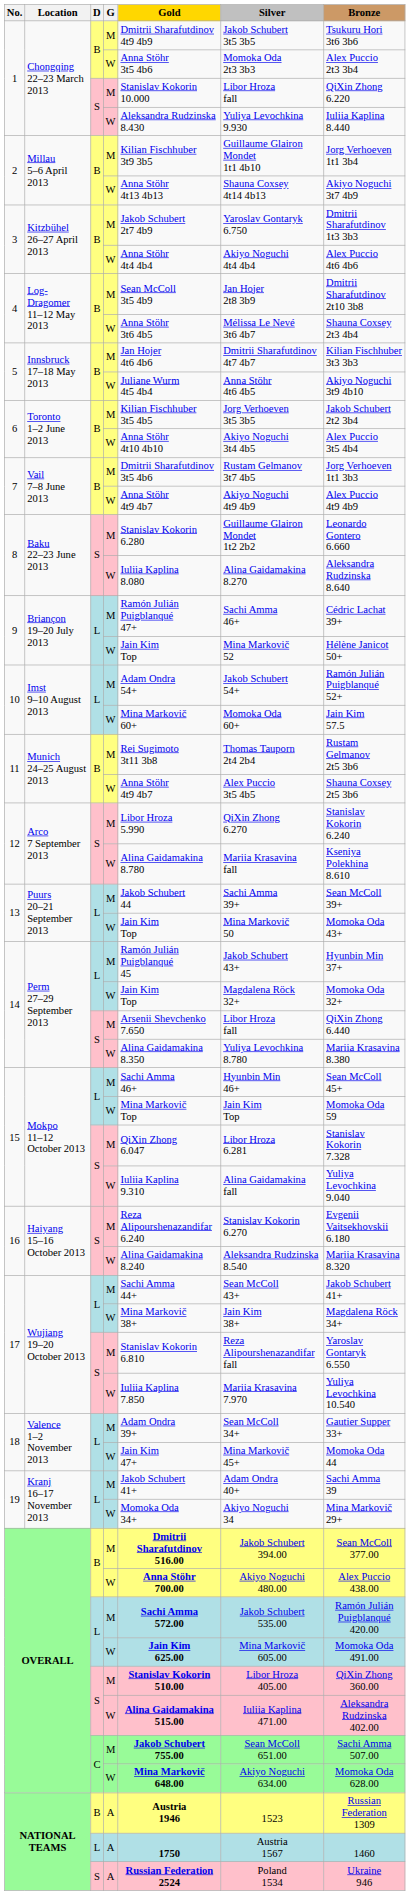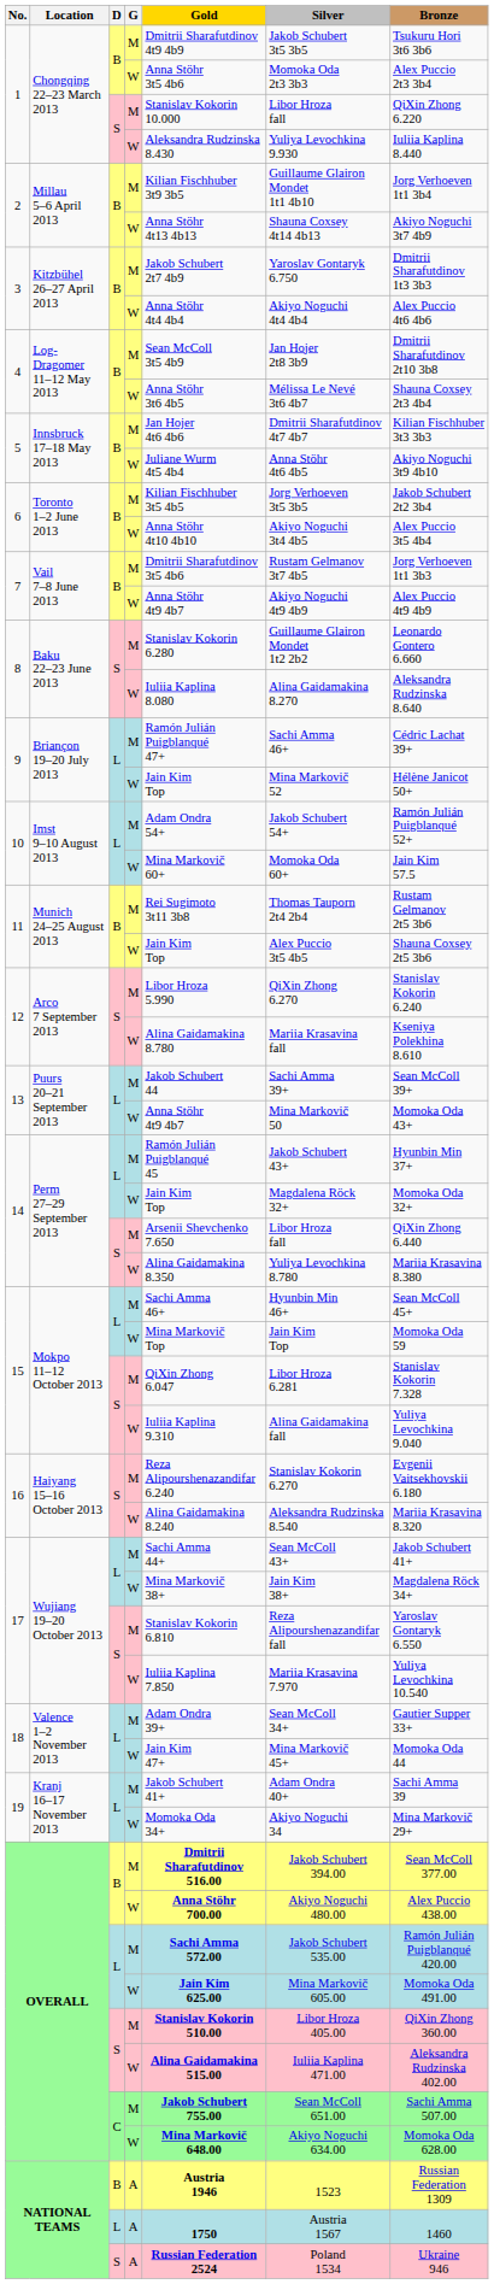11 / W | Gold: Anna Stöhr 4t9 4b7 -> Jain Kim Top
13 / W | Gold: Jain Kim Top -> Anna Stöhr 4t9 4b7
